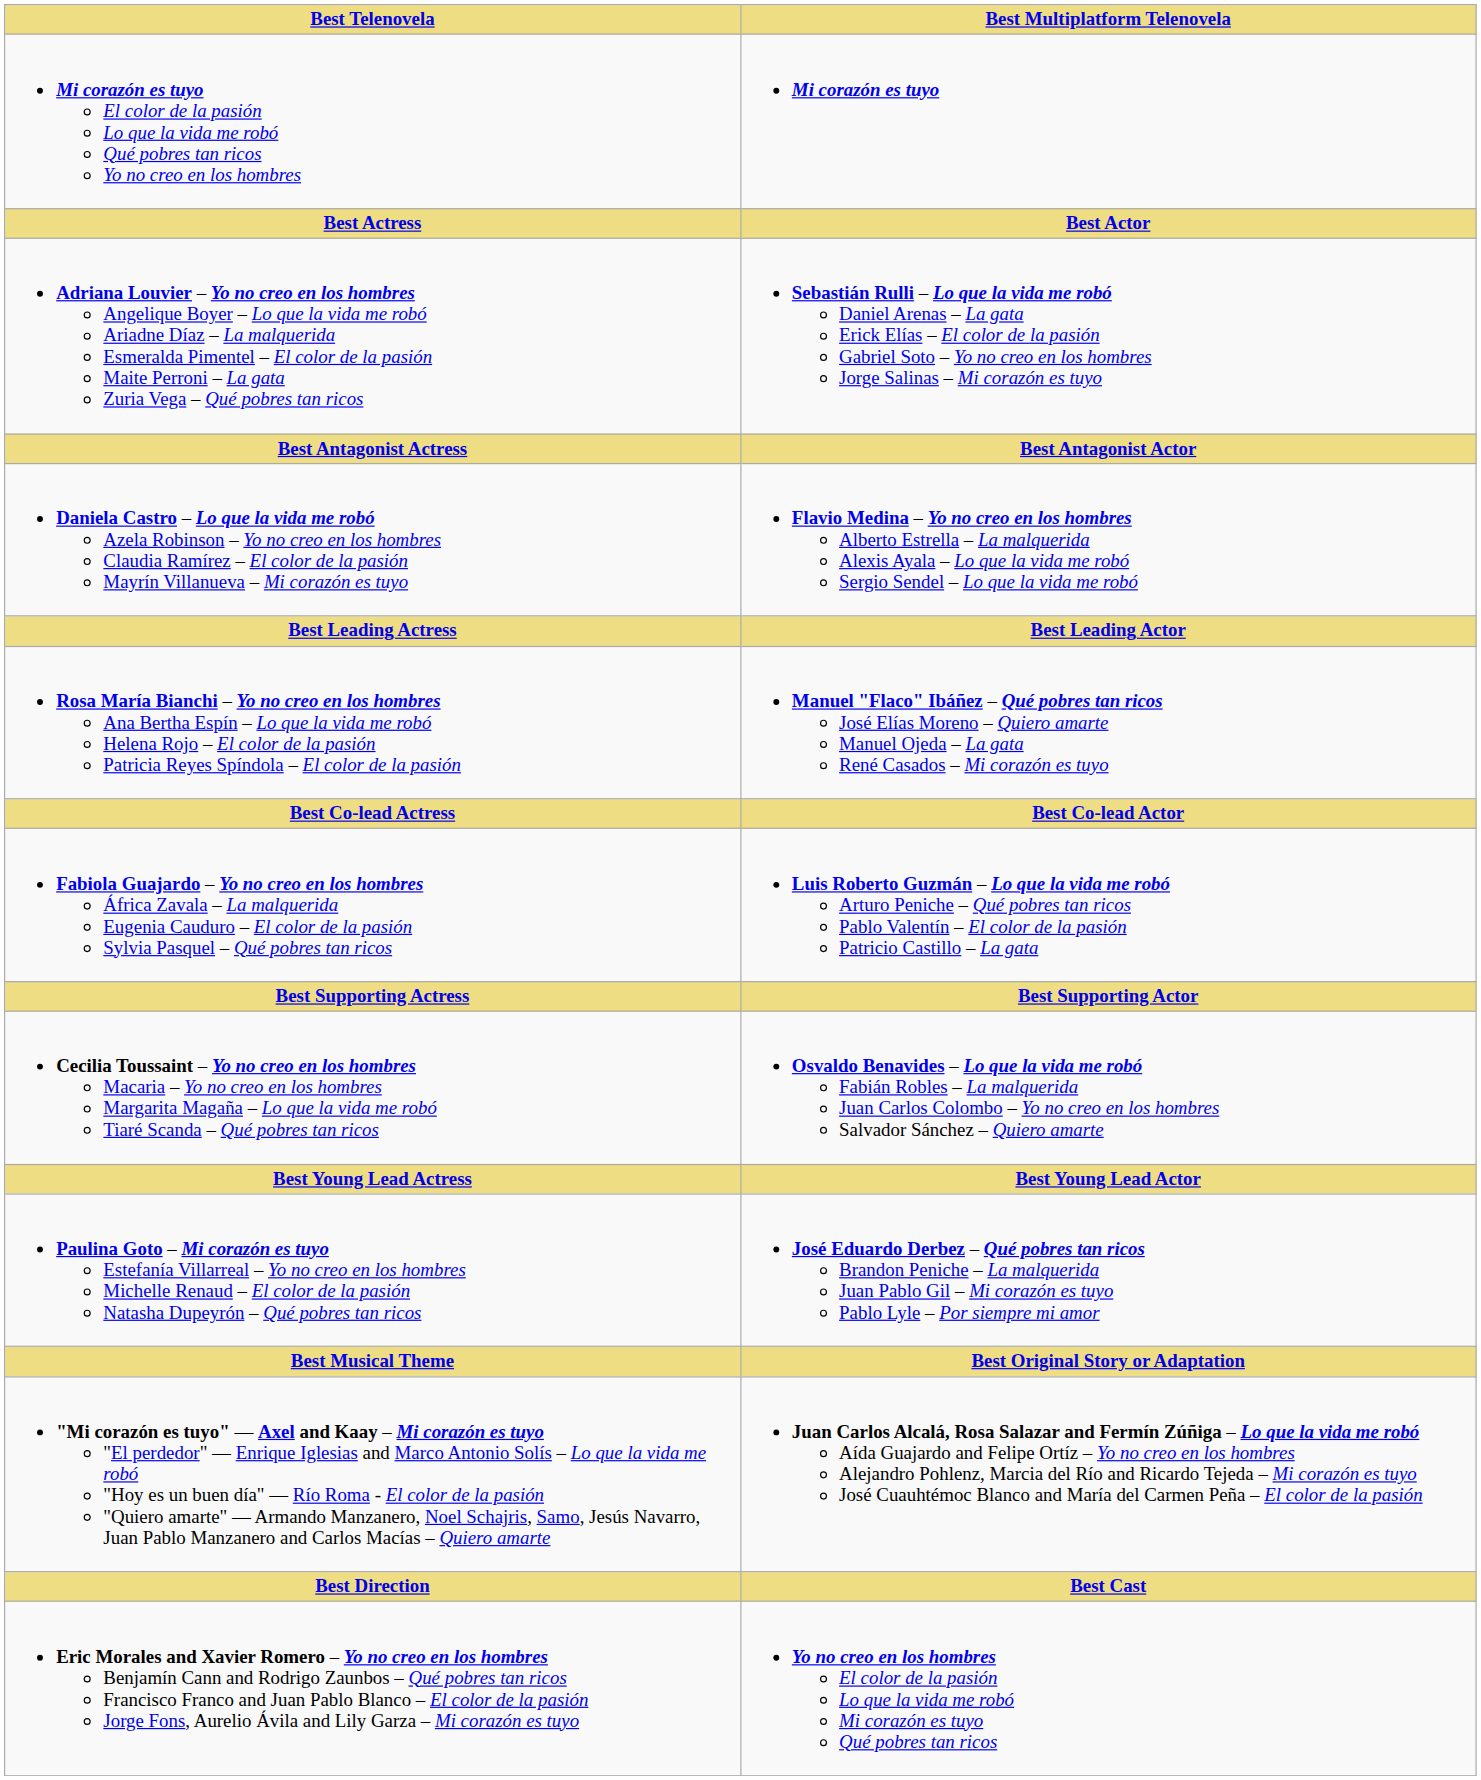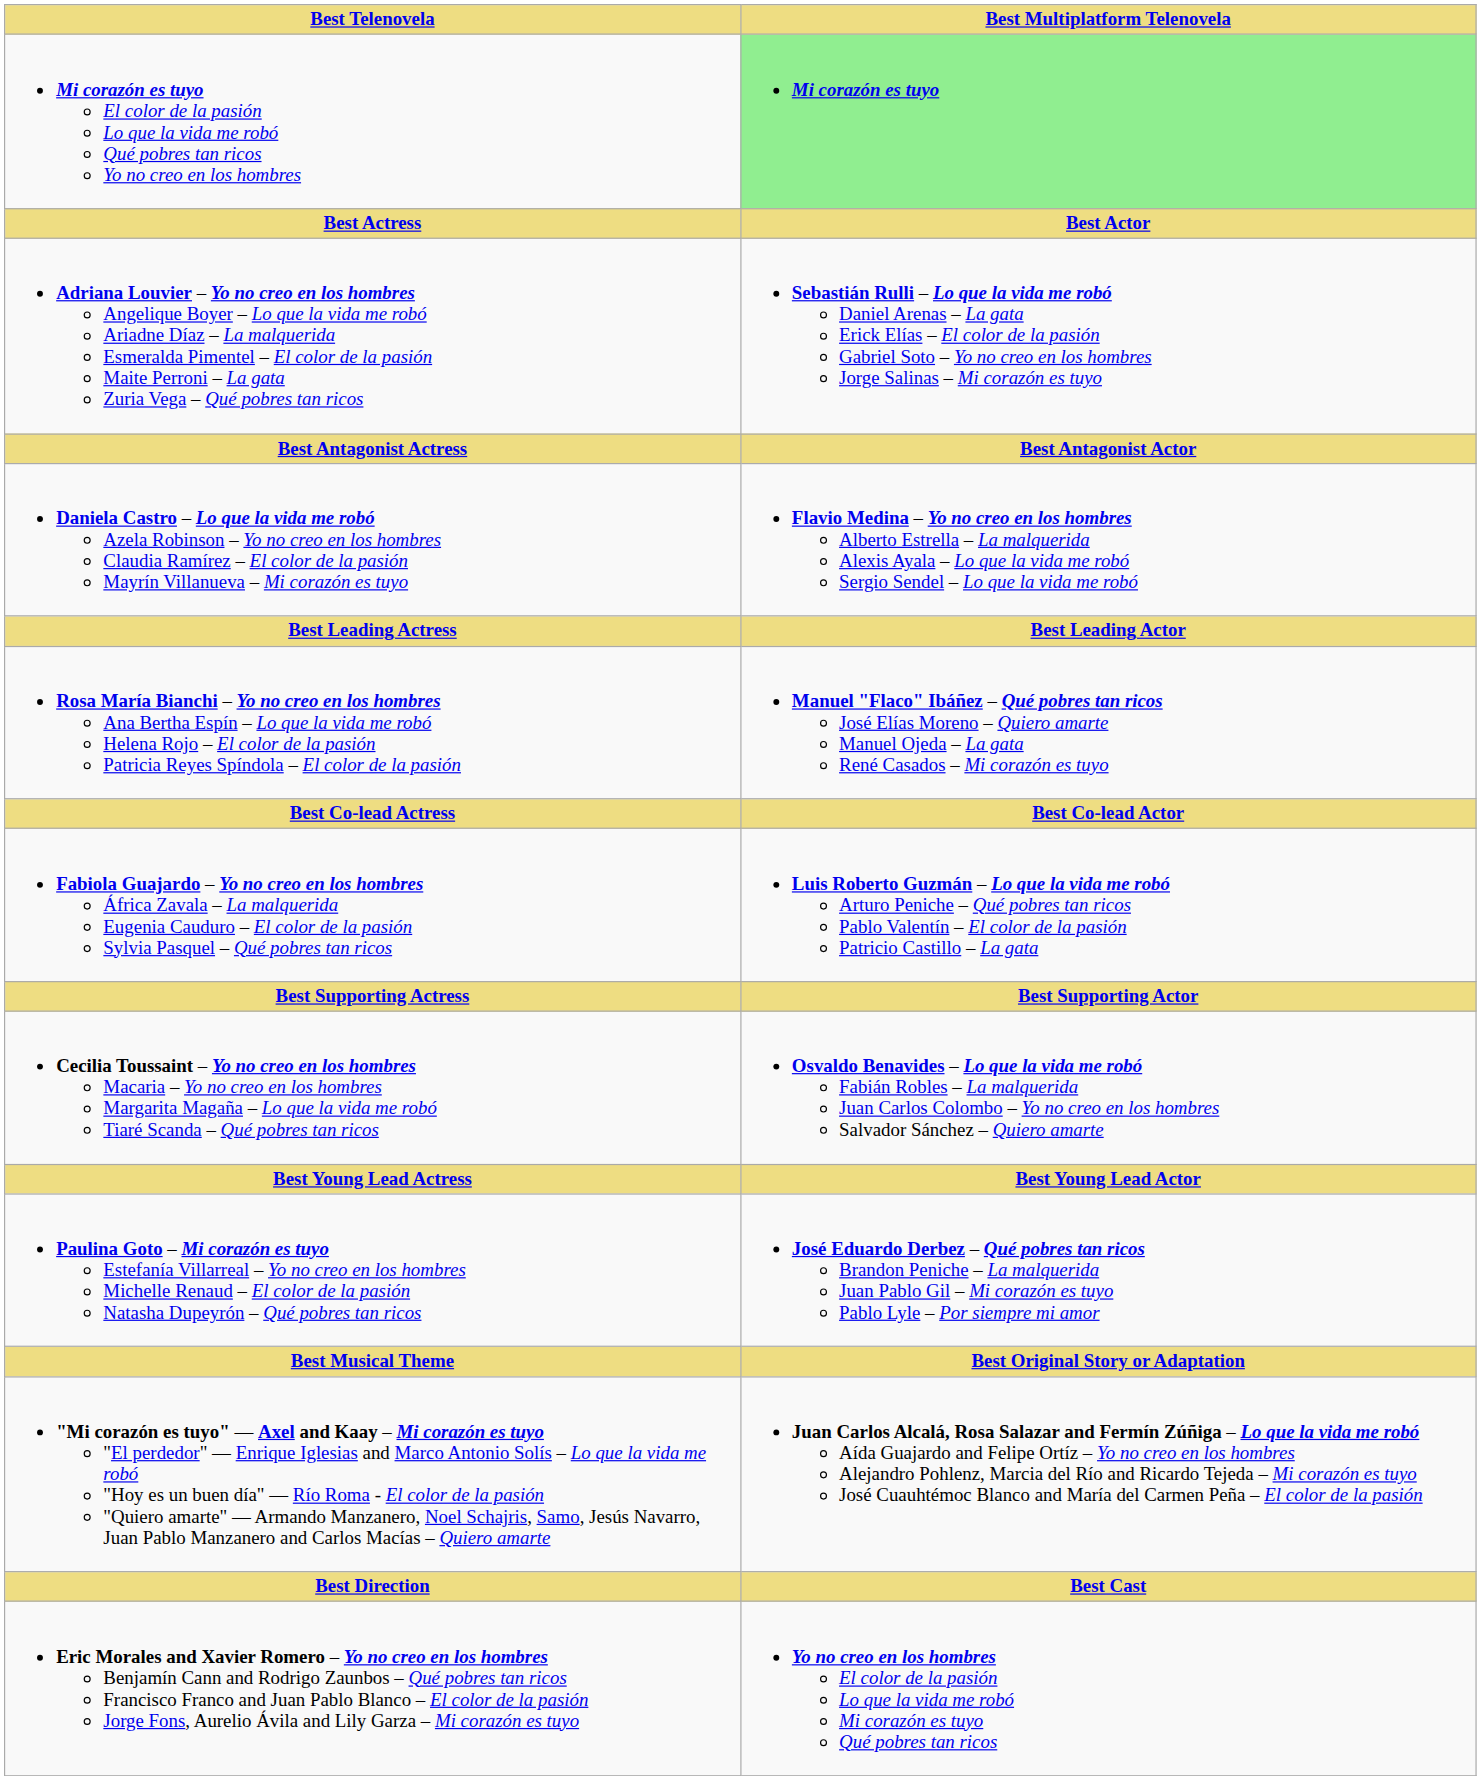row 2 | Best Multiplatform Telenovela: no background -> lightgreen background
